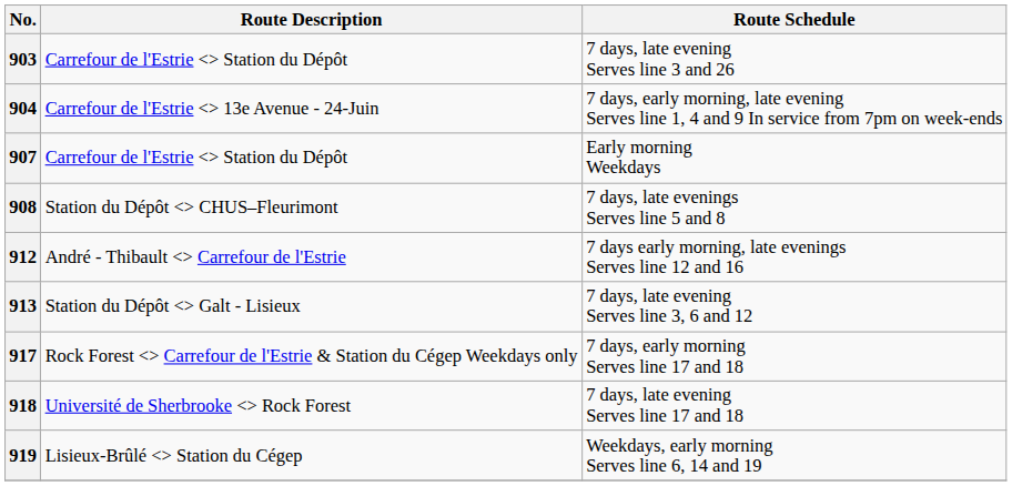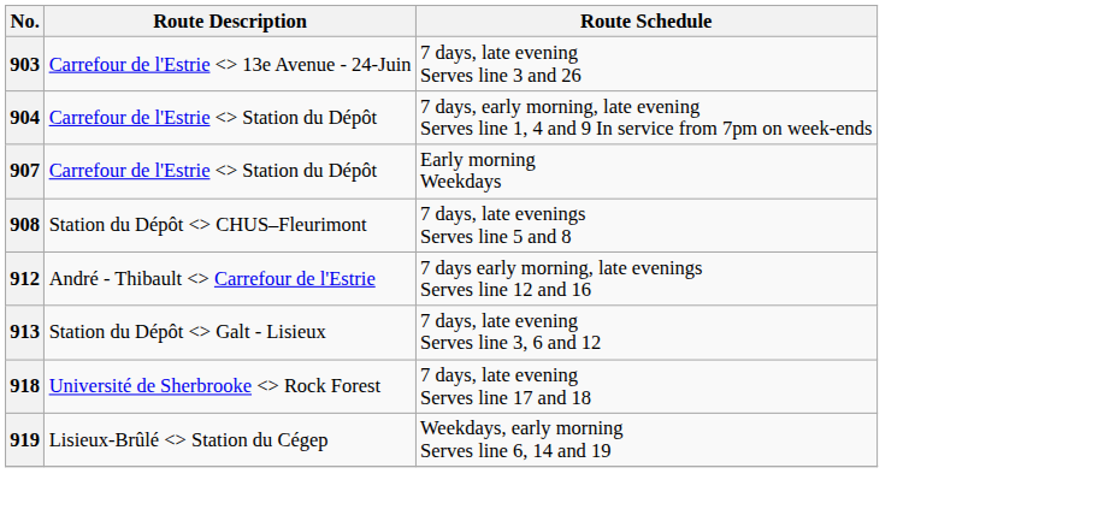903 | Route Description: Carrefour de l'Estrie <> Station du Dépôt -> Carrefour de l'Estrie <> 13e Avenue - 24-Juin
904 | Route Description: Carrefour de l'Estrie <> 13e Avenue - 24-Juin -> Carrefour de l'Estrie <> Station du Dépôt
- row: 917 | Rock Forest <> Carrefour de l'Estrie & Station du Cégep Weekdays only | 7 days, early morning Serves line 17 and 18
